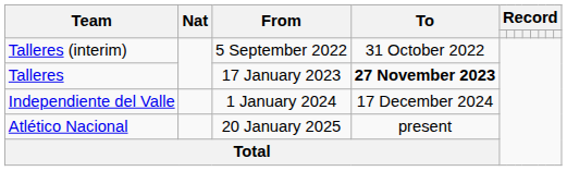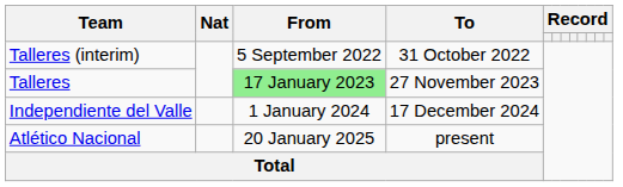Talleres | From: no background -> lightgreen background
Talleres | To: bold -> normal
